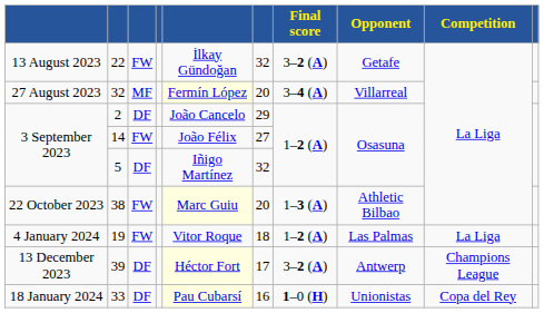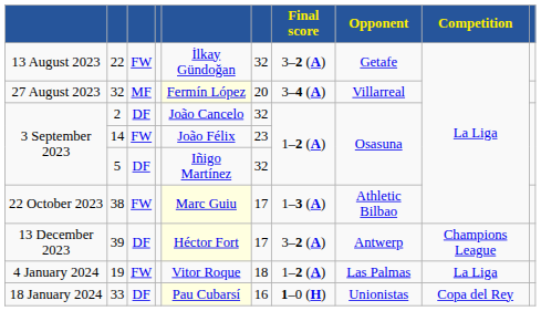2 | column 6: 29 -> 32
14 | column 6: 27 -> 23
38 | column 6: 20 -> 17
rows swapped: 39 <-> 19
